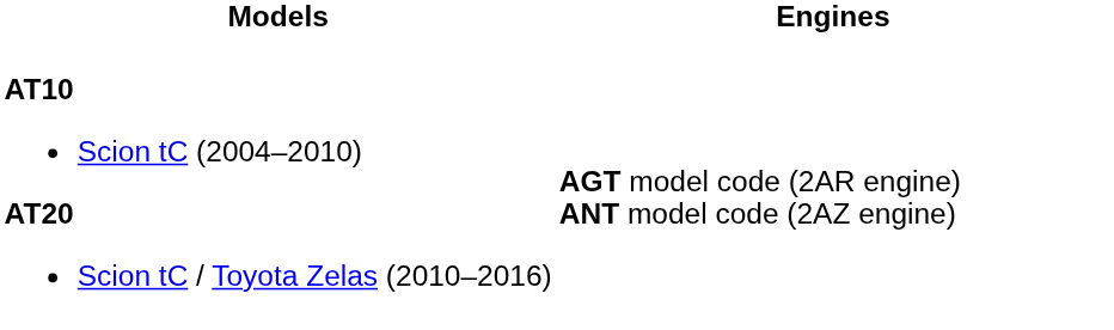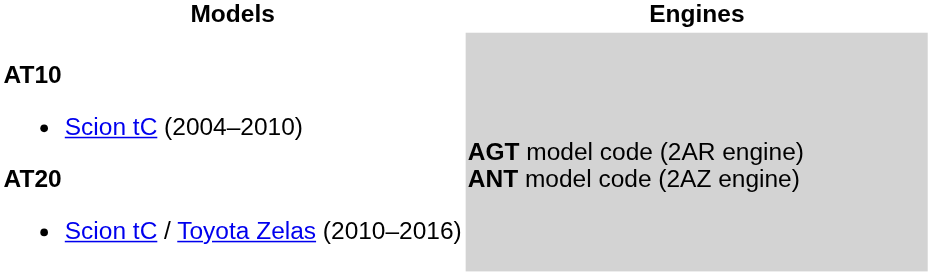row 2 | Engines: no background -> lightgrey background
